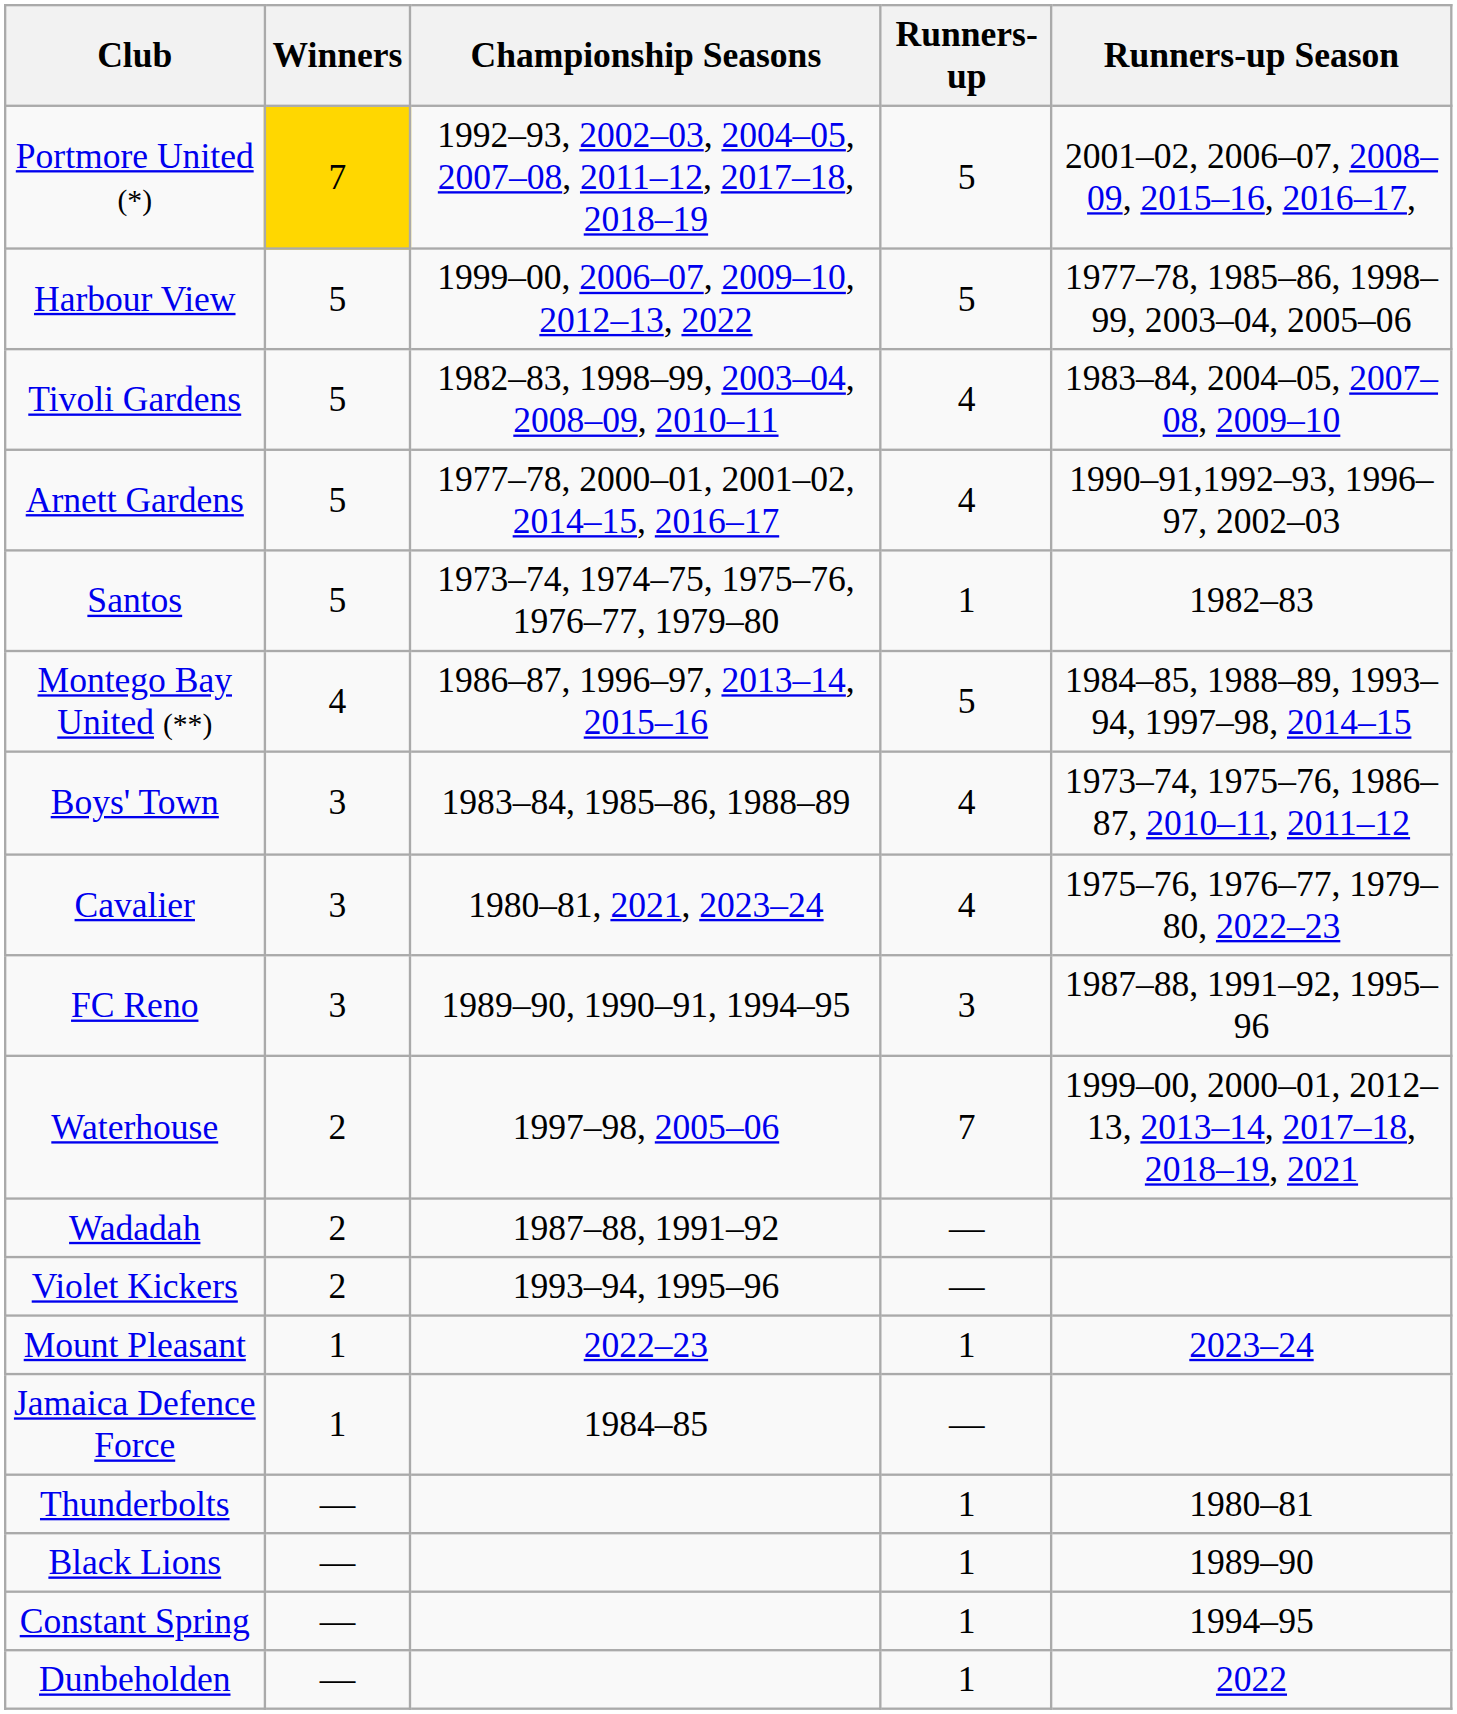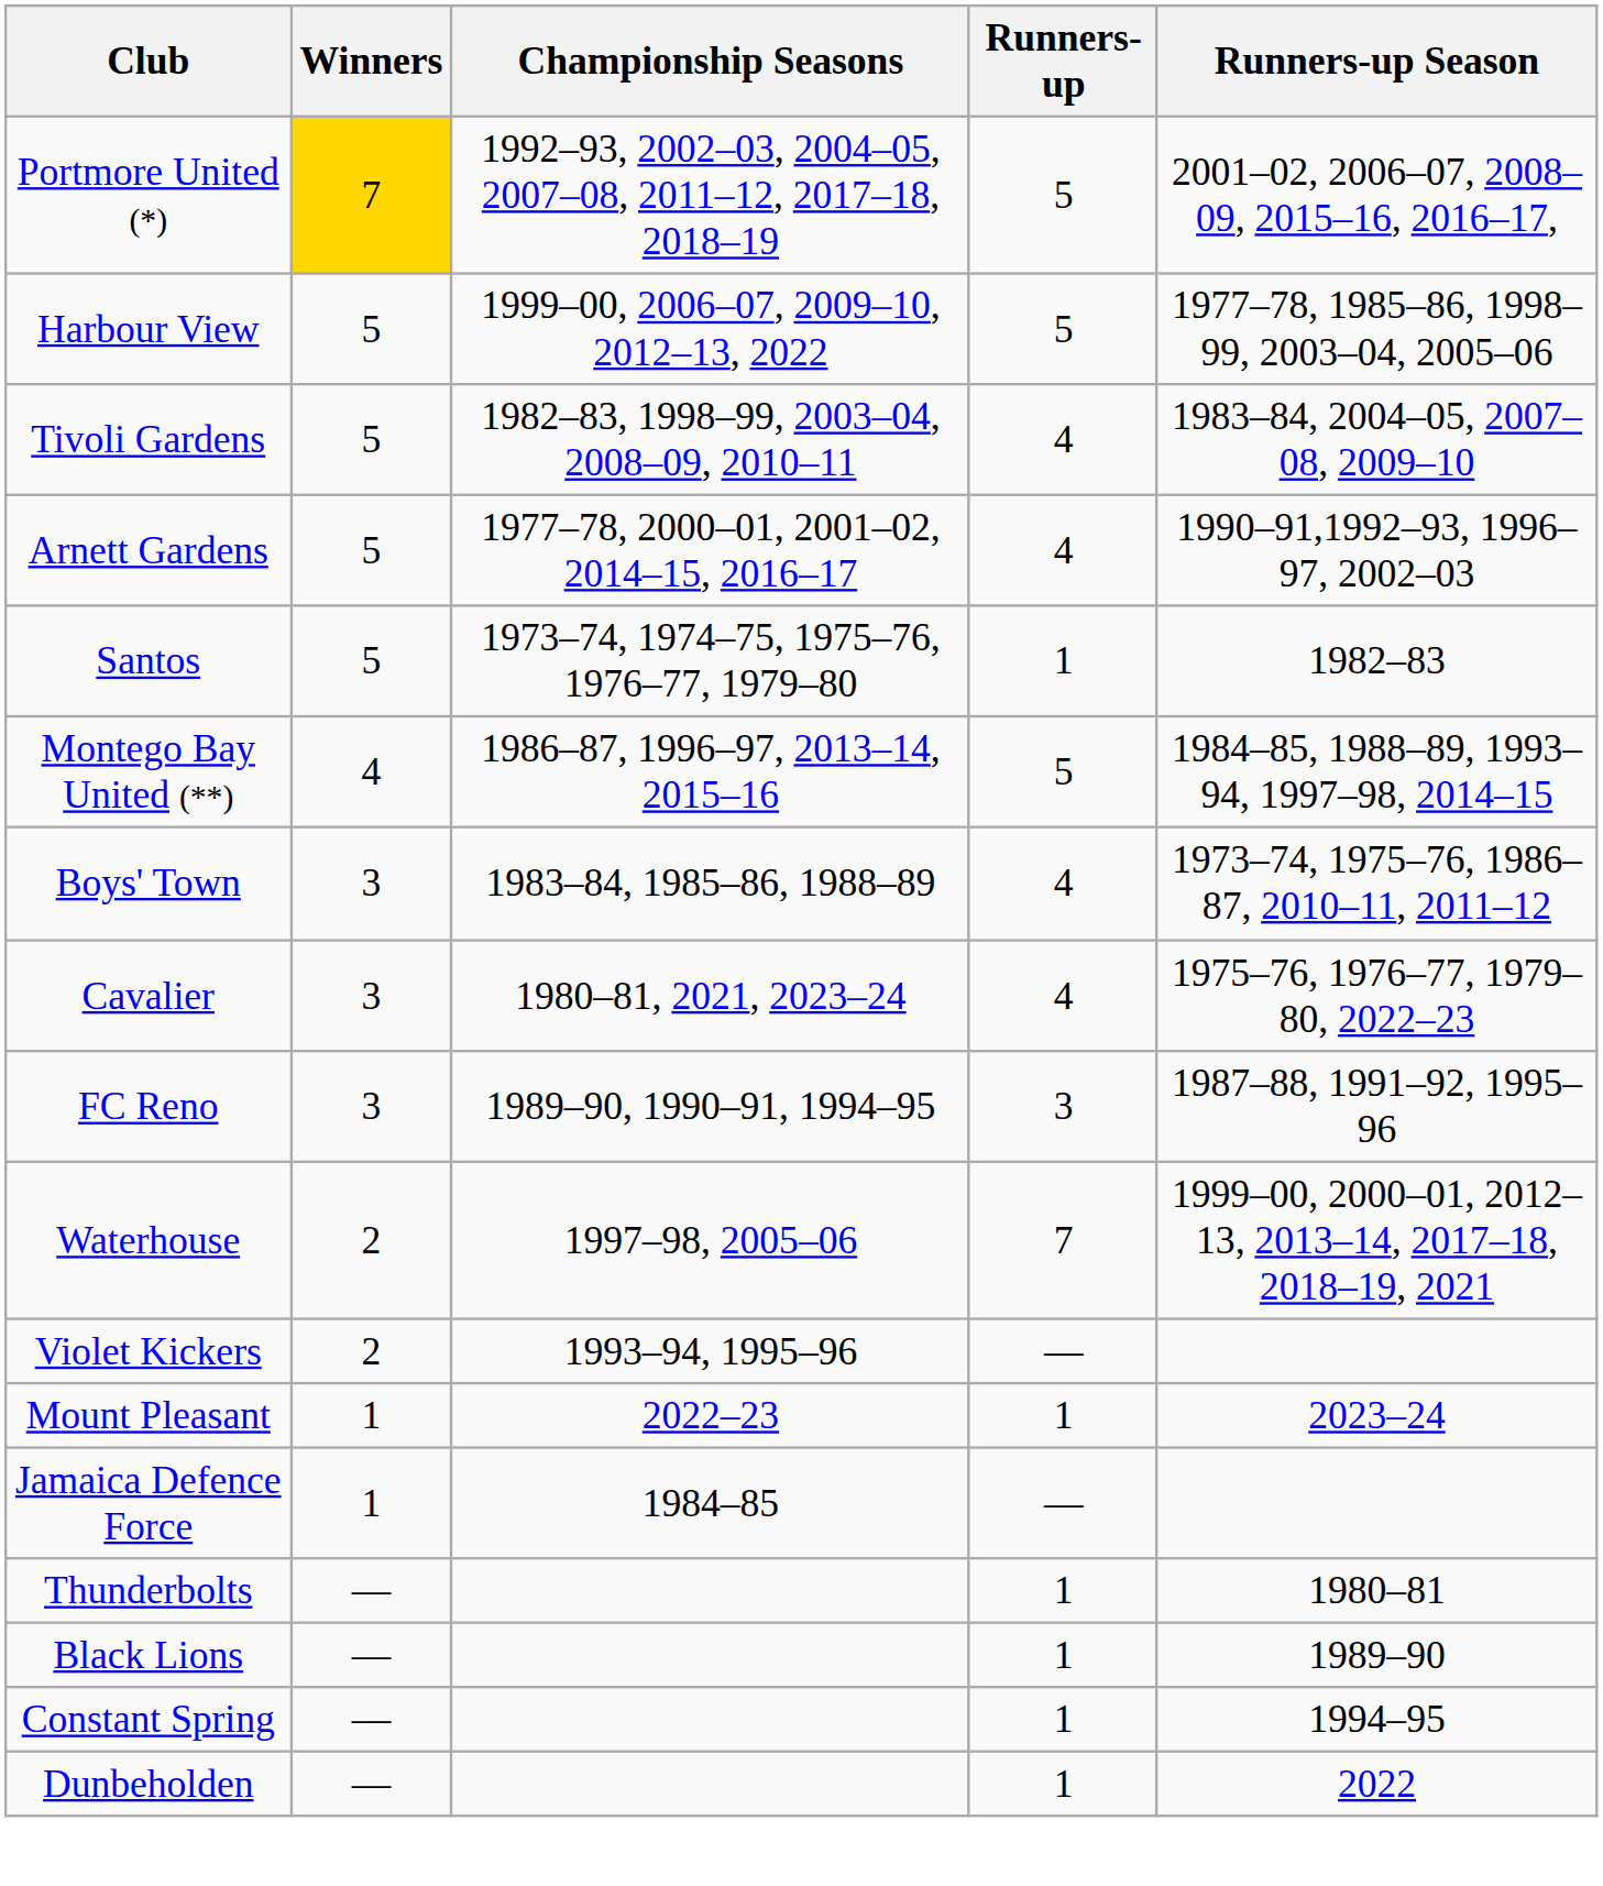- row: Wadadah | 2 | 1987–88, 1991–92 | —
